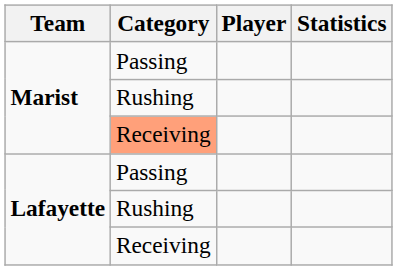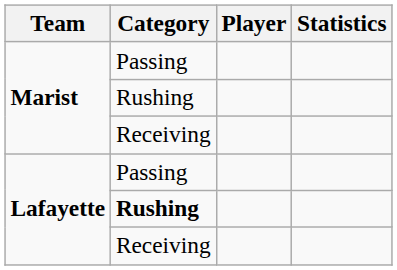Marist / Receiving | Category: lightsalmon background -> no background
Lafayette / Rushing | Category: normal -> bold
